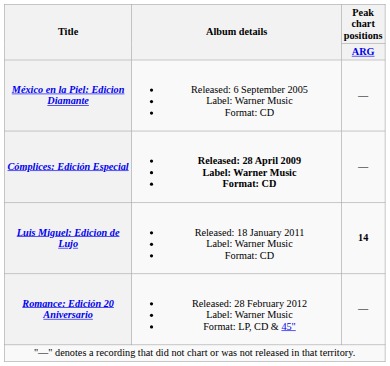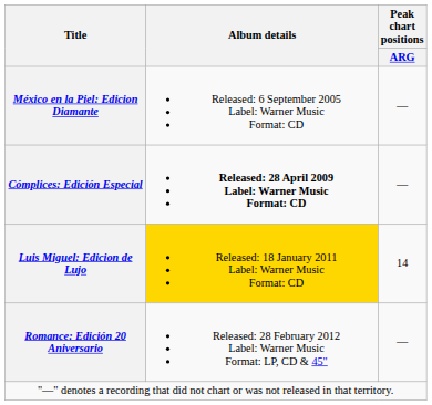Luis Miguel: Edicion de Lujo | Album details: no background -> gold background
Luis Miguel: Edicion de Lujo | Peak chart positions / ARG: bold -> normal
